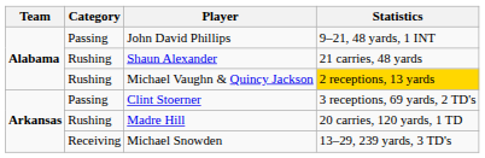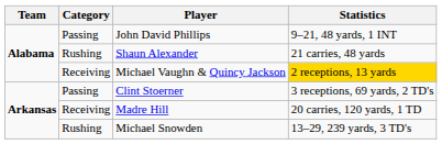Michael Vaughn & Quincy Jackson | Category: Rushing -> Receiving
Madre Hill | Category: Rushing -> Receiving
Michael Snowden | Category: Receiving -> Rushing
